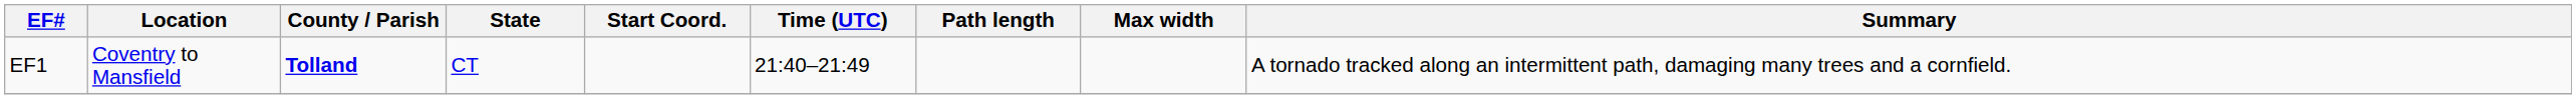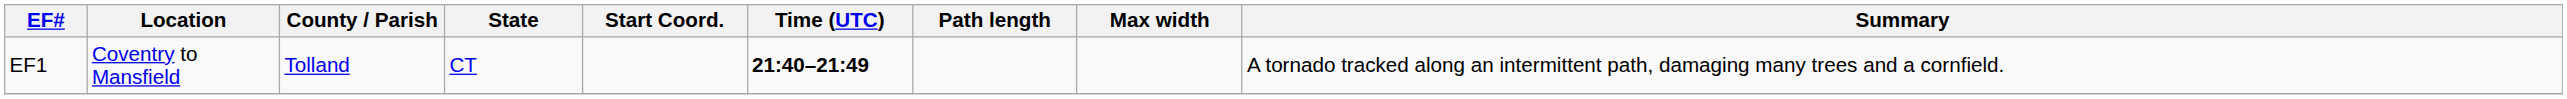EF1 | County / Parish: bold -> normal
EF1 | Time (UTC): normal -> bold
